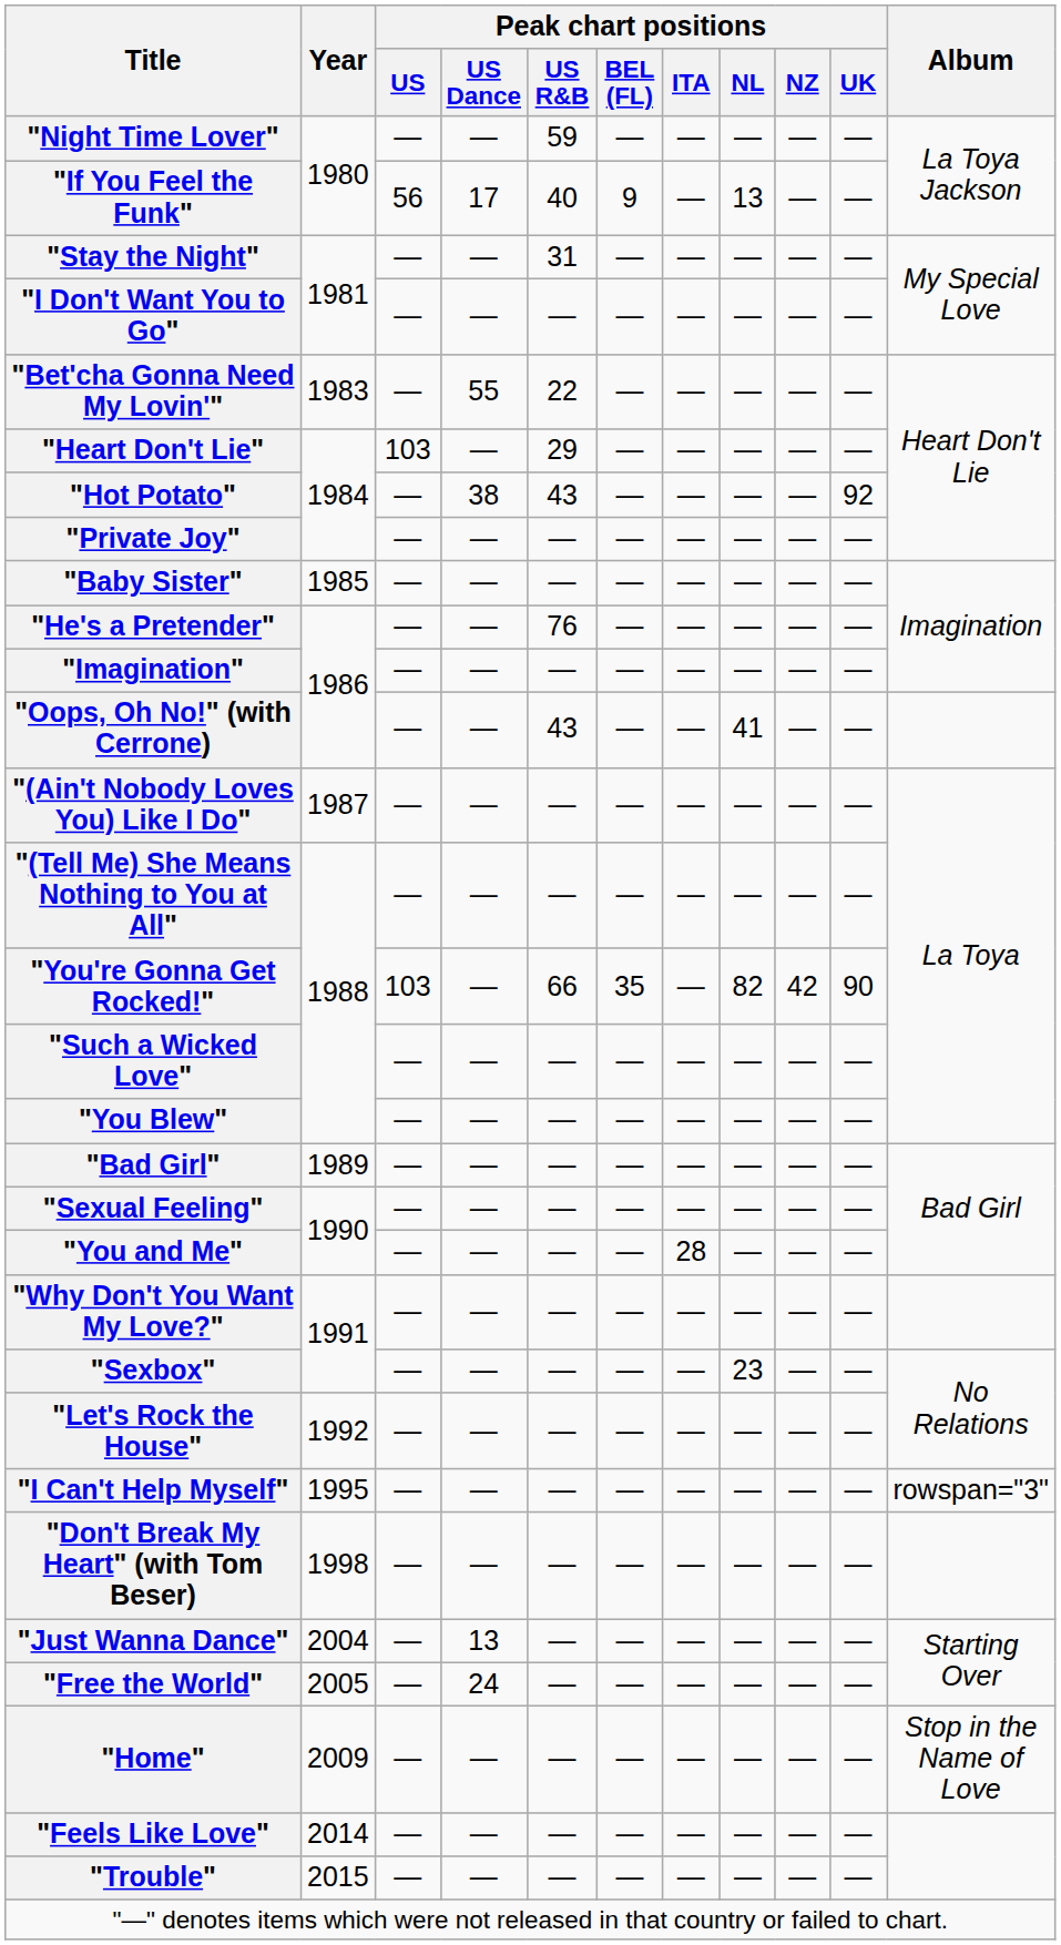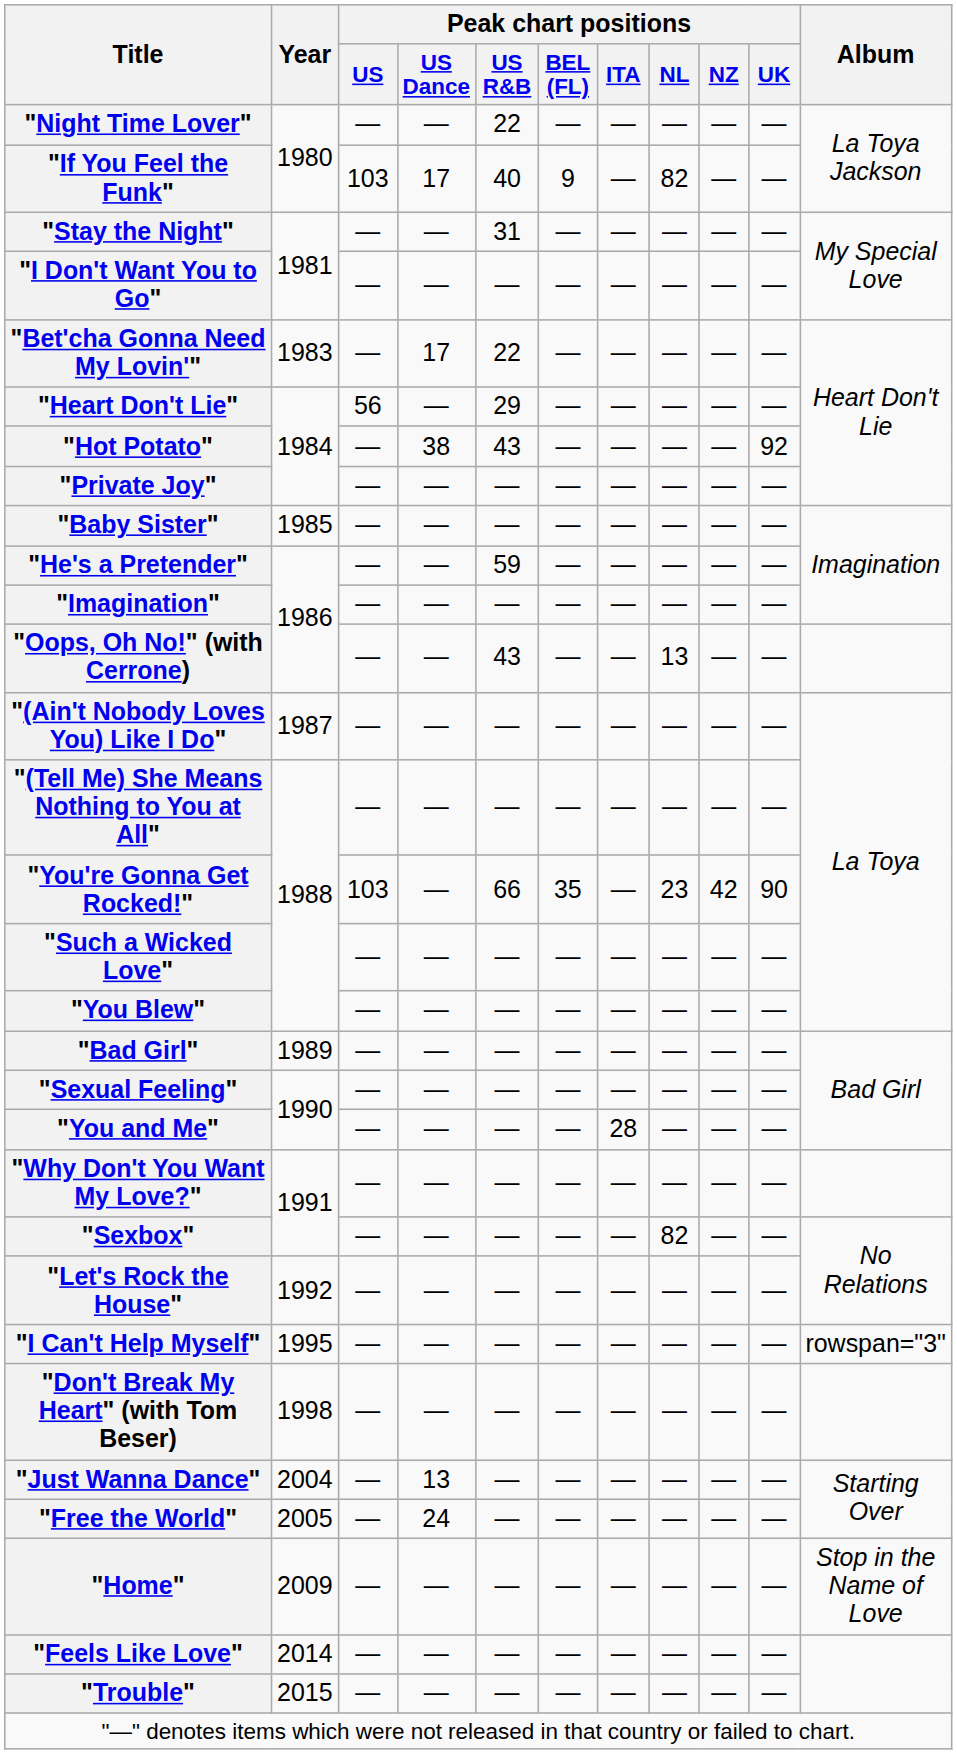"Night Time Lover" | Peak chart positions / US R&B: 59 -> 22
"If You Feel the Funk" | Peak chart positions / US: 56 -> 103
"If You Feel the Funk" | Peak chart positions / NL: 13 -> 82
"Bet'cha Gonna Need My Lovin'" | Peak chart positions / US Dance: 55 -> 17
"Heart Don't Lie" | Peak chart positions / US: 103 -> 56
"He's a Pretender" | Peak chart positions / US R&B: 76 -> 59
"Oops, Oh No!" (with Cerrone) | Peak chart positions / NL: 41 -> 13
"You're Gonna Get Rocked!" | Peak chart positions / NL: 82 -> 23
"Sexbox" | Peak chart positions / NL: 23 -> 82
